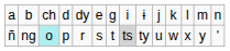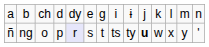ng | column 3: paleturquoise background -> no background
ng | column 5: no background -> lavender background
ng | column 8: lightgrey background -> no background
ng | column 10: normal -> bold
